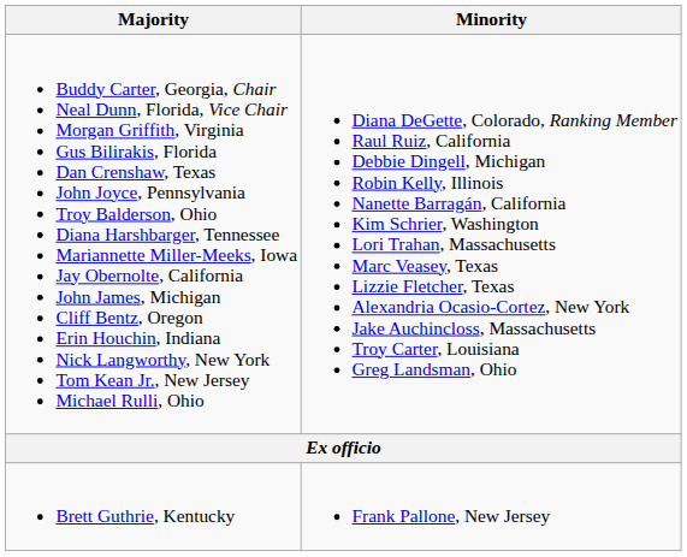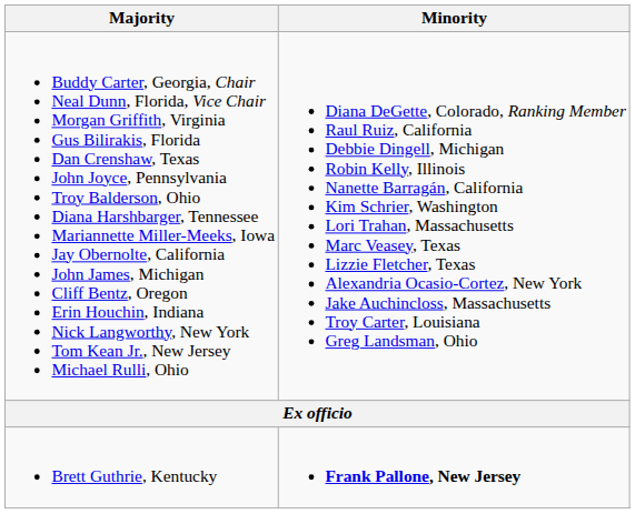Brett Guthrie, Kentucky | Minority: normal -> bold
